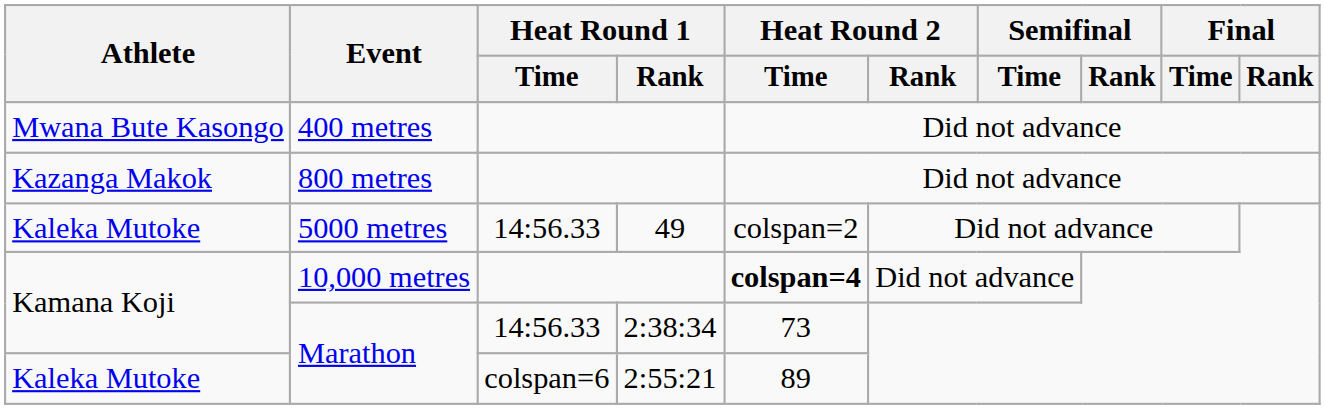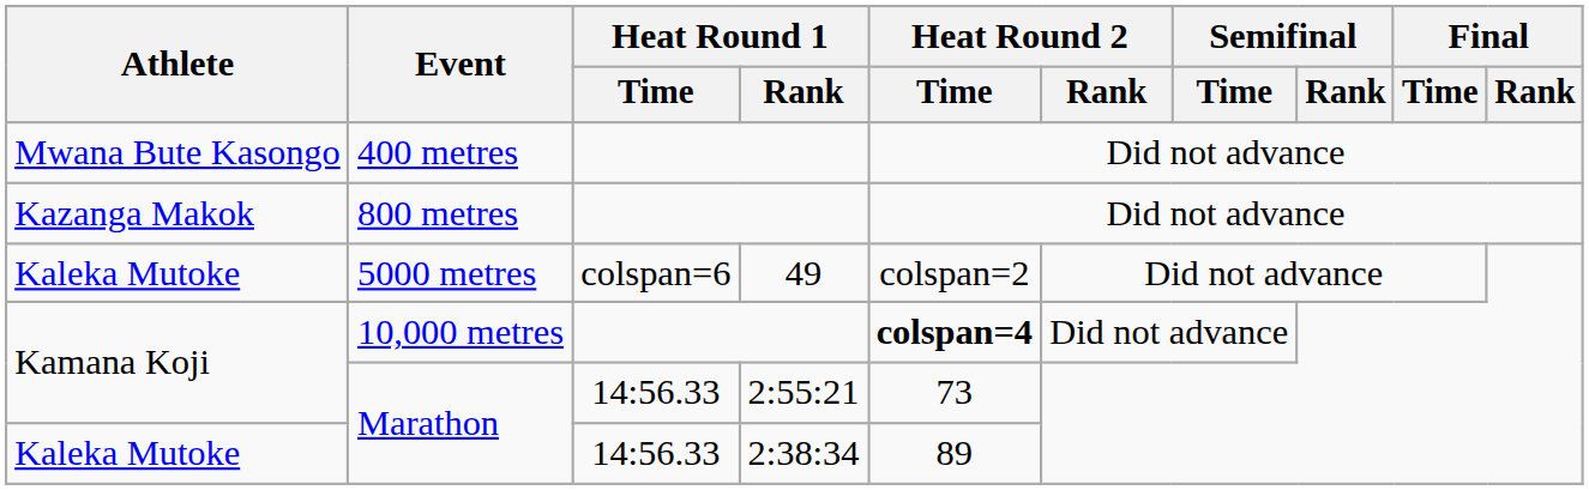5000 metres | Heat Round 1 / Time: 14:56.33 -> colspan=6
Kamana Koji / Marathon | Heat Round 1 / Rank: 2:38:34 -> 2:55:21
Kaleka Mutoke / Marathon | Heat Round 1 / Time: colspan=6 -> 14:56.33
Kaleka Mutoke / Marathon | Heat Round 1 / Rank: 2:55:21 -> 2:38:34
